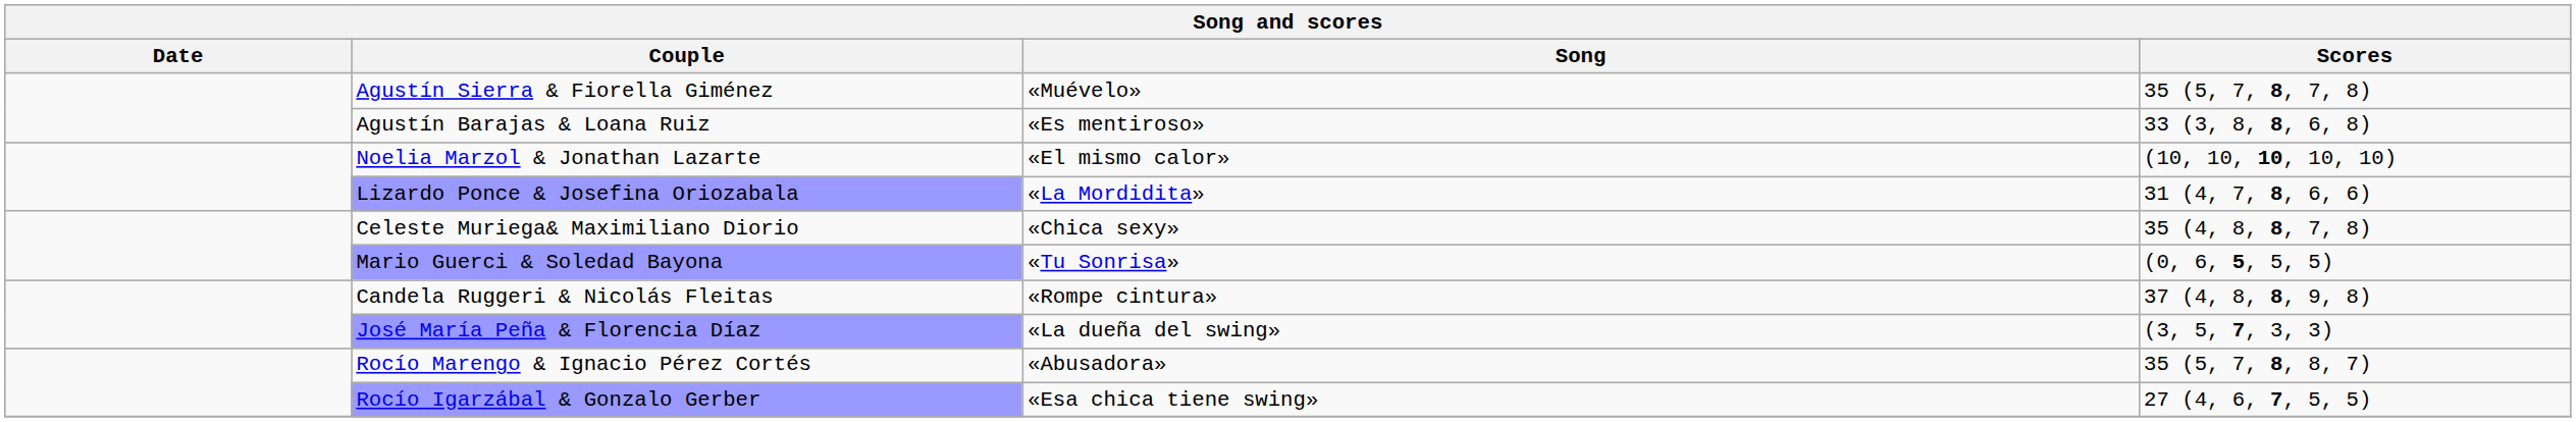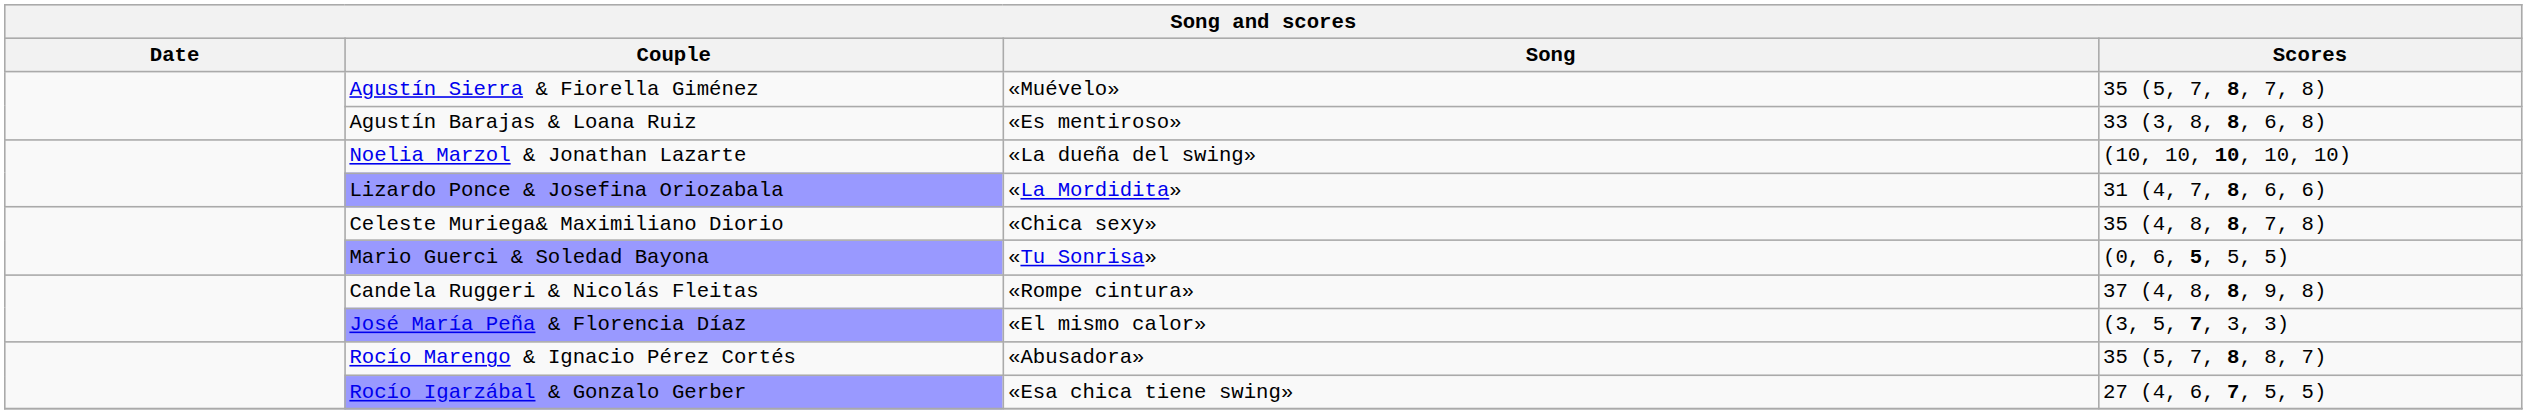Noelia Marzol & Jonathan Lazarte | Song: «El mismo calor» -> «La dueña del swing»
José María Peña & Florencia Díaz | Song: «La dueña del swing» -> «El mismo calor»
